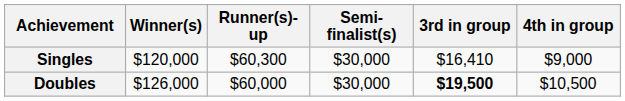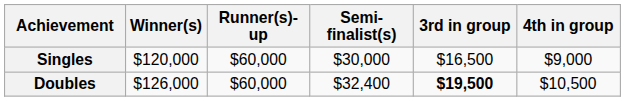Singles | Runner(s)-up: $60,300 -> $60,000
Singles | 3rd in group: $16,410 -> $16,500
Doubles | Semi-finalist(s): $30,000 -> $32,400
